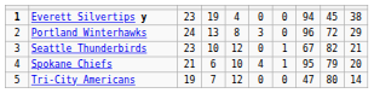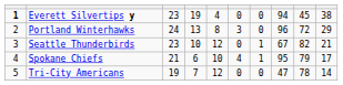Spokane Chiefs | column 10: 20 -> 17
Tri-City Americans | column 9: 80 -> 78
